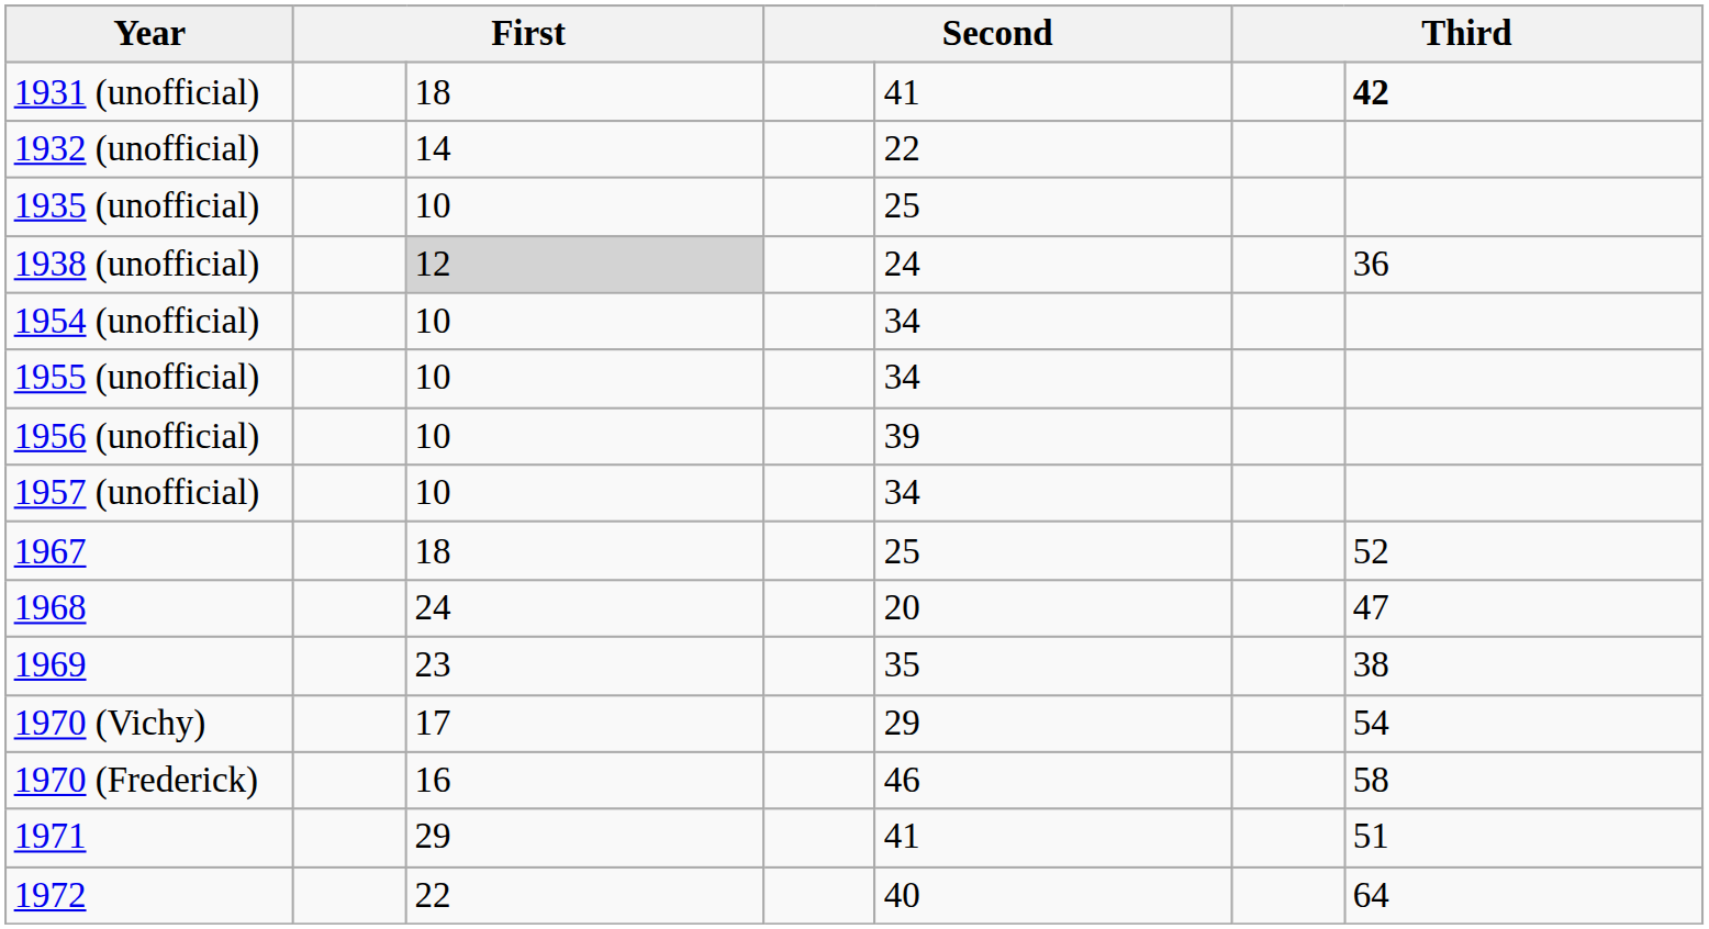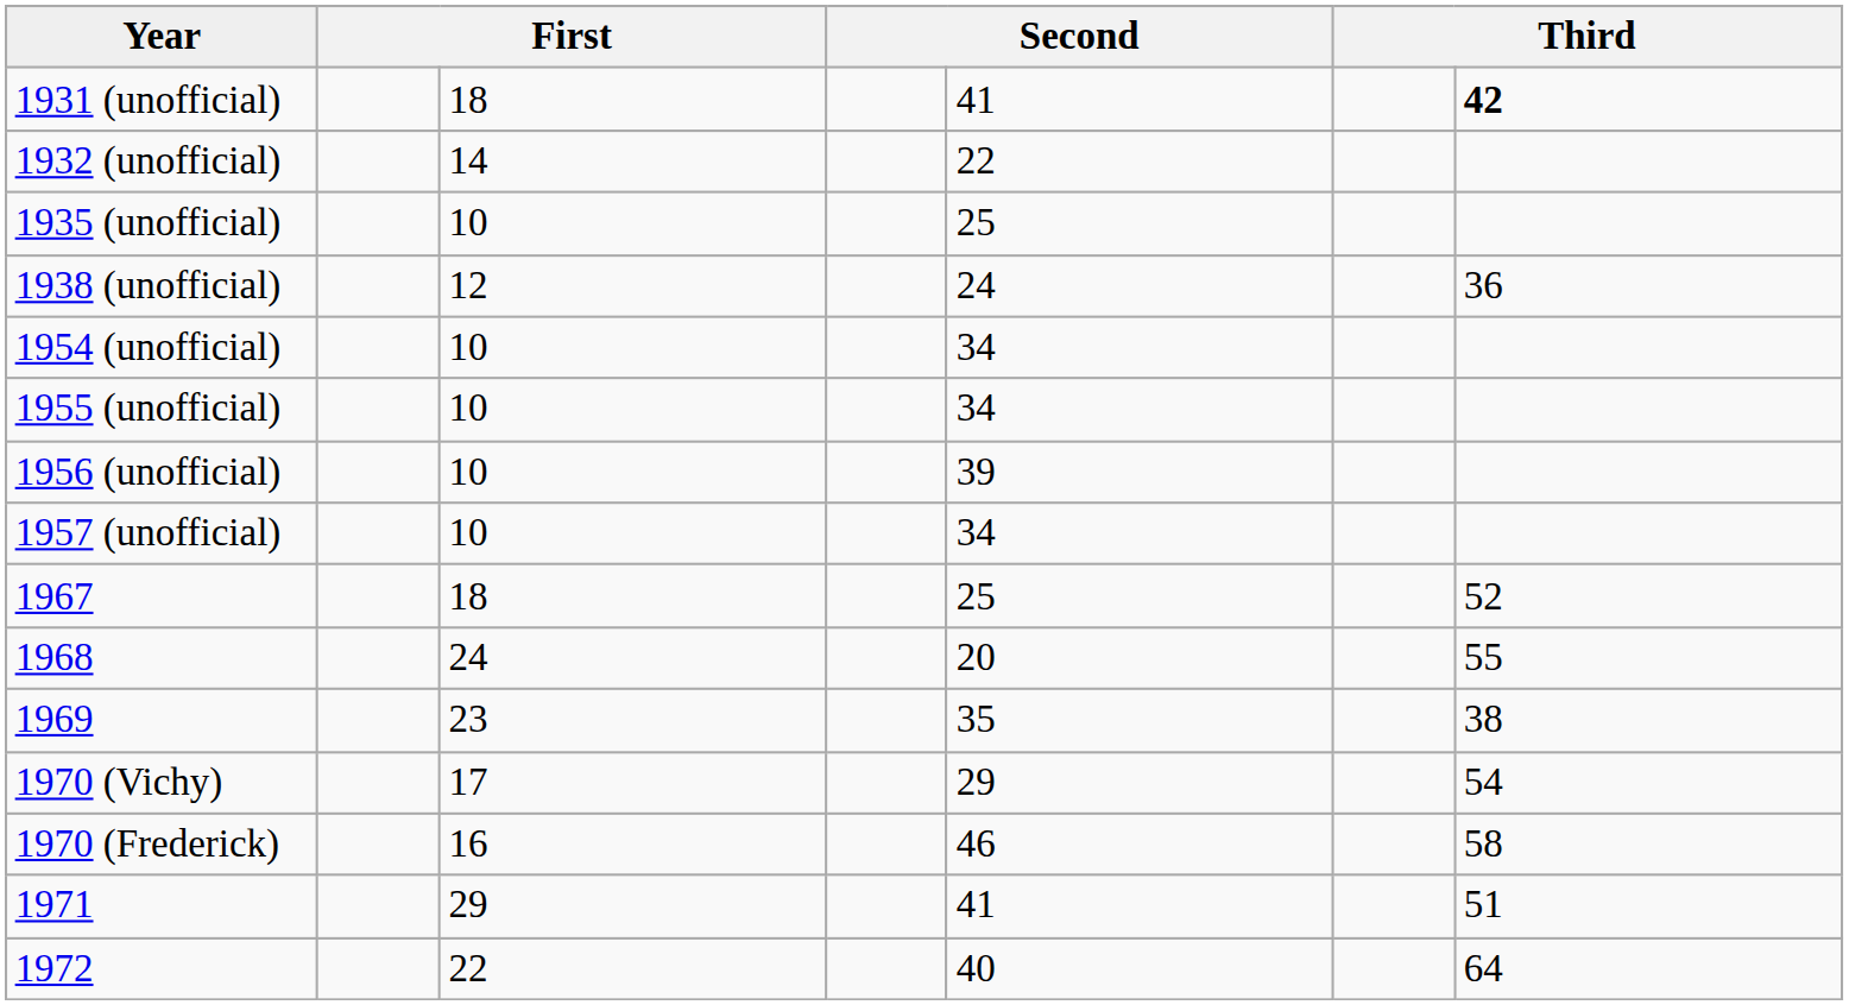1938 (unofficial) | column 3: lightgrey background -> no background
1968 | column 7: 47 -> 55
